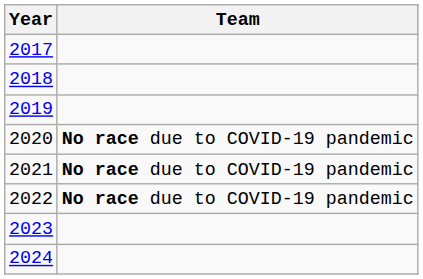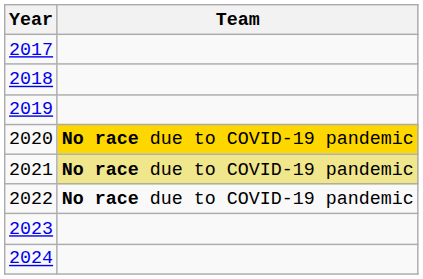2020 | Team: no background -> gold background
2021 | Team: no background -> khaki background
